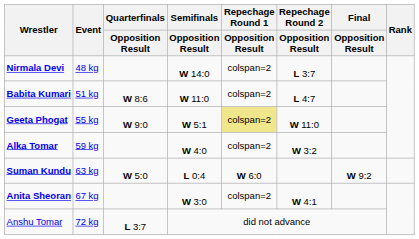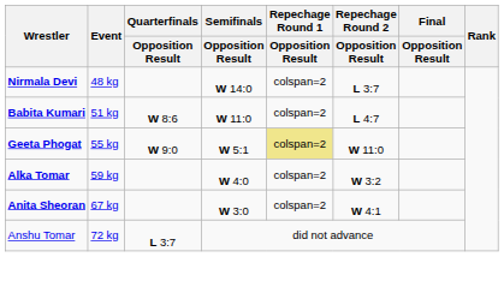- row: Suman Kundu | 63 kg | W 5:0 | L 0:4 | W 6:0 | W 9:2
